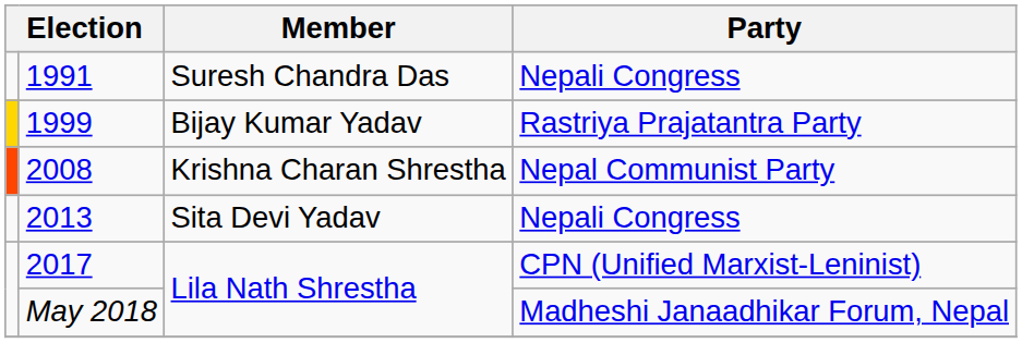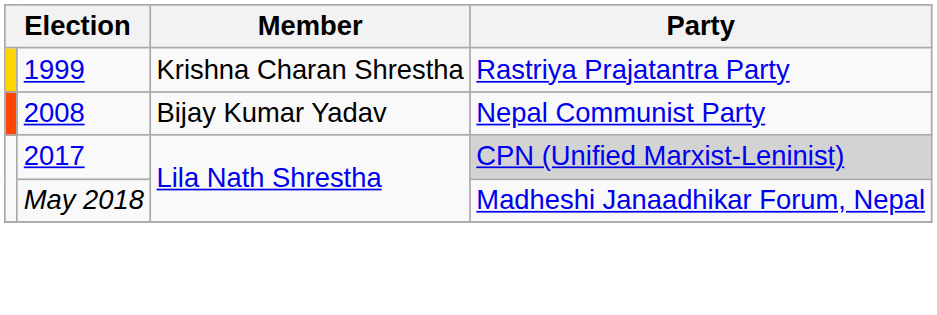- row: 1991 | Suresh Chandra Das | Nepali Congress
1999 | Member: Bijay Kumar Yadav -> Krishna Charan Shrestha
2008 | Member: Krishna Charan Shrestha -> Bijay Kumar Yadav
- row: 2013 | Sita Devi Yadav | Nepali Congress
2017 | Party: no background -> lightgrey background
